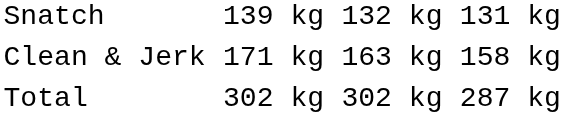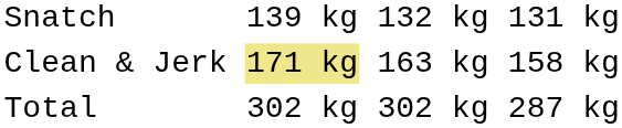Clean & Jerk | column 2: no background -> khaki background
